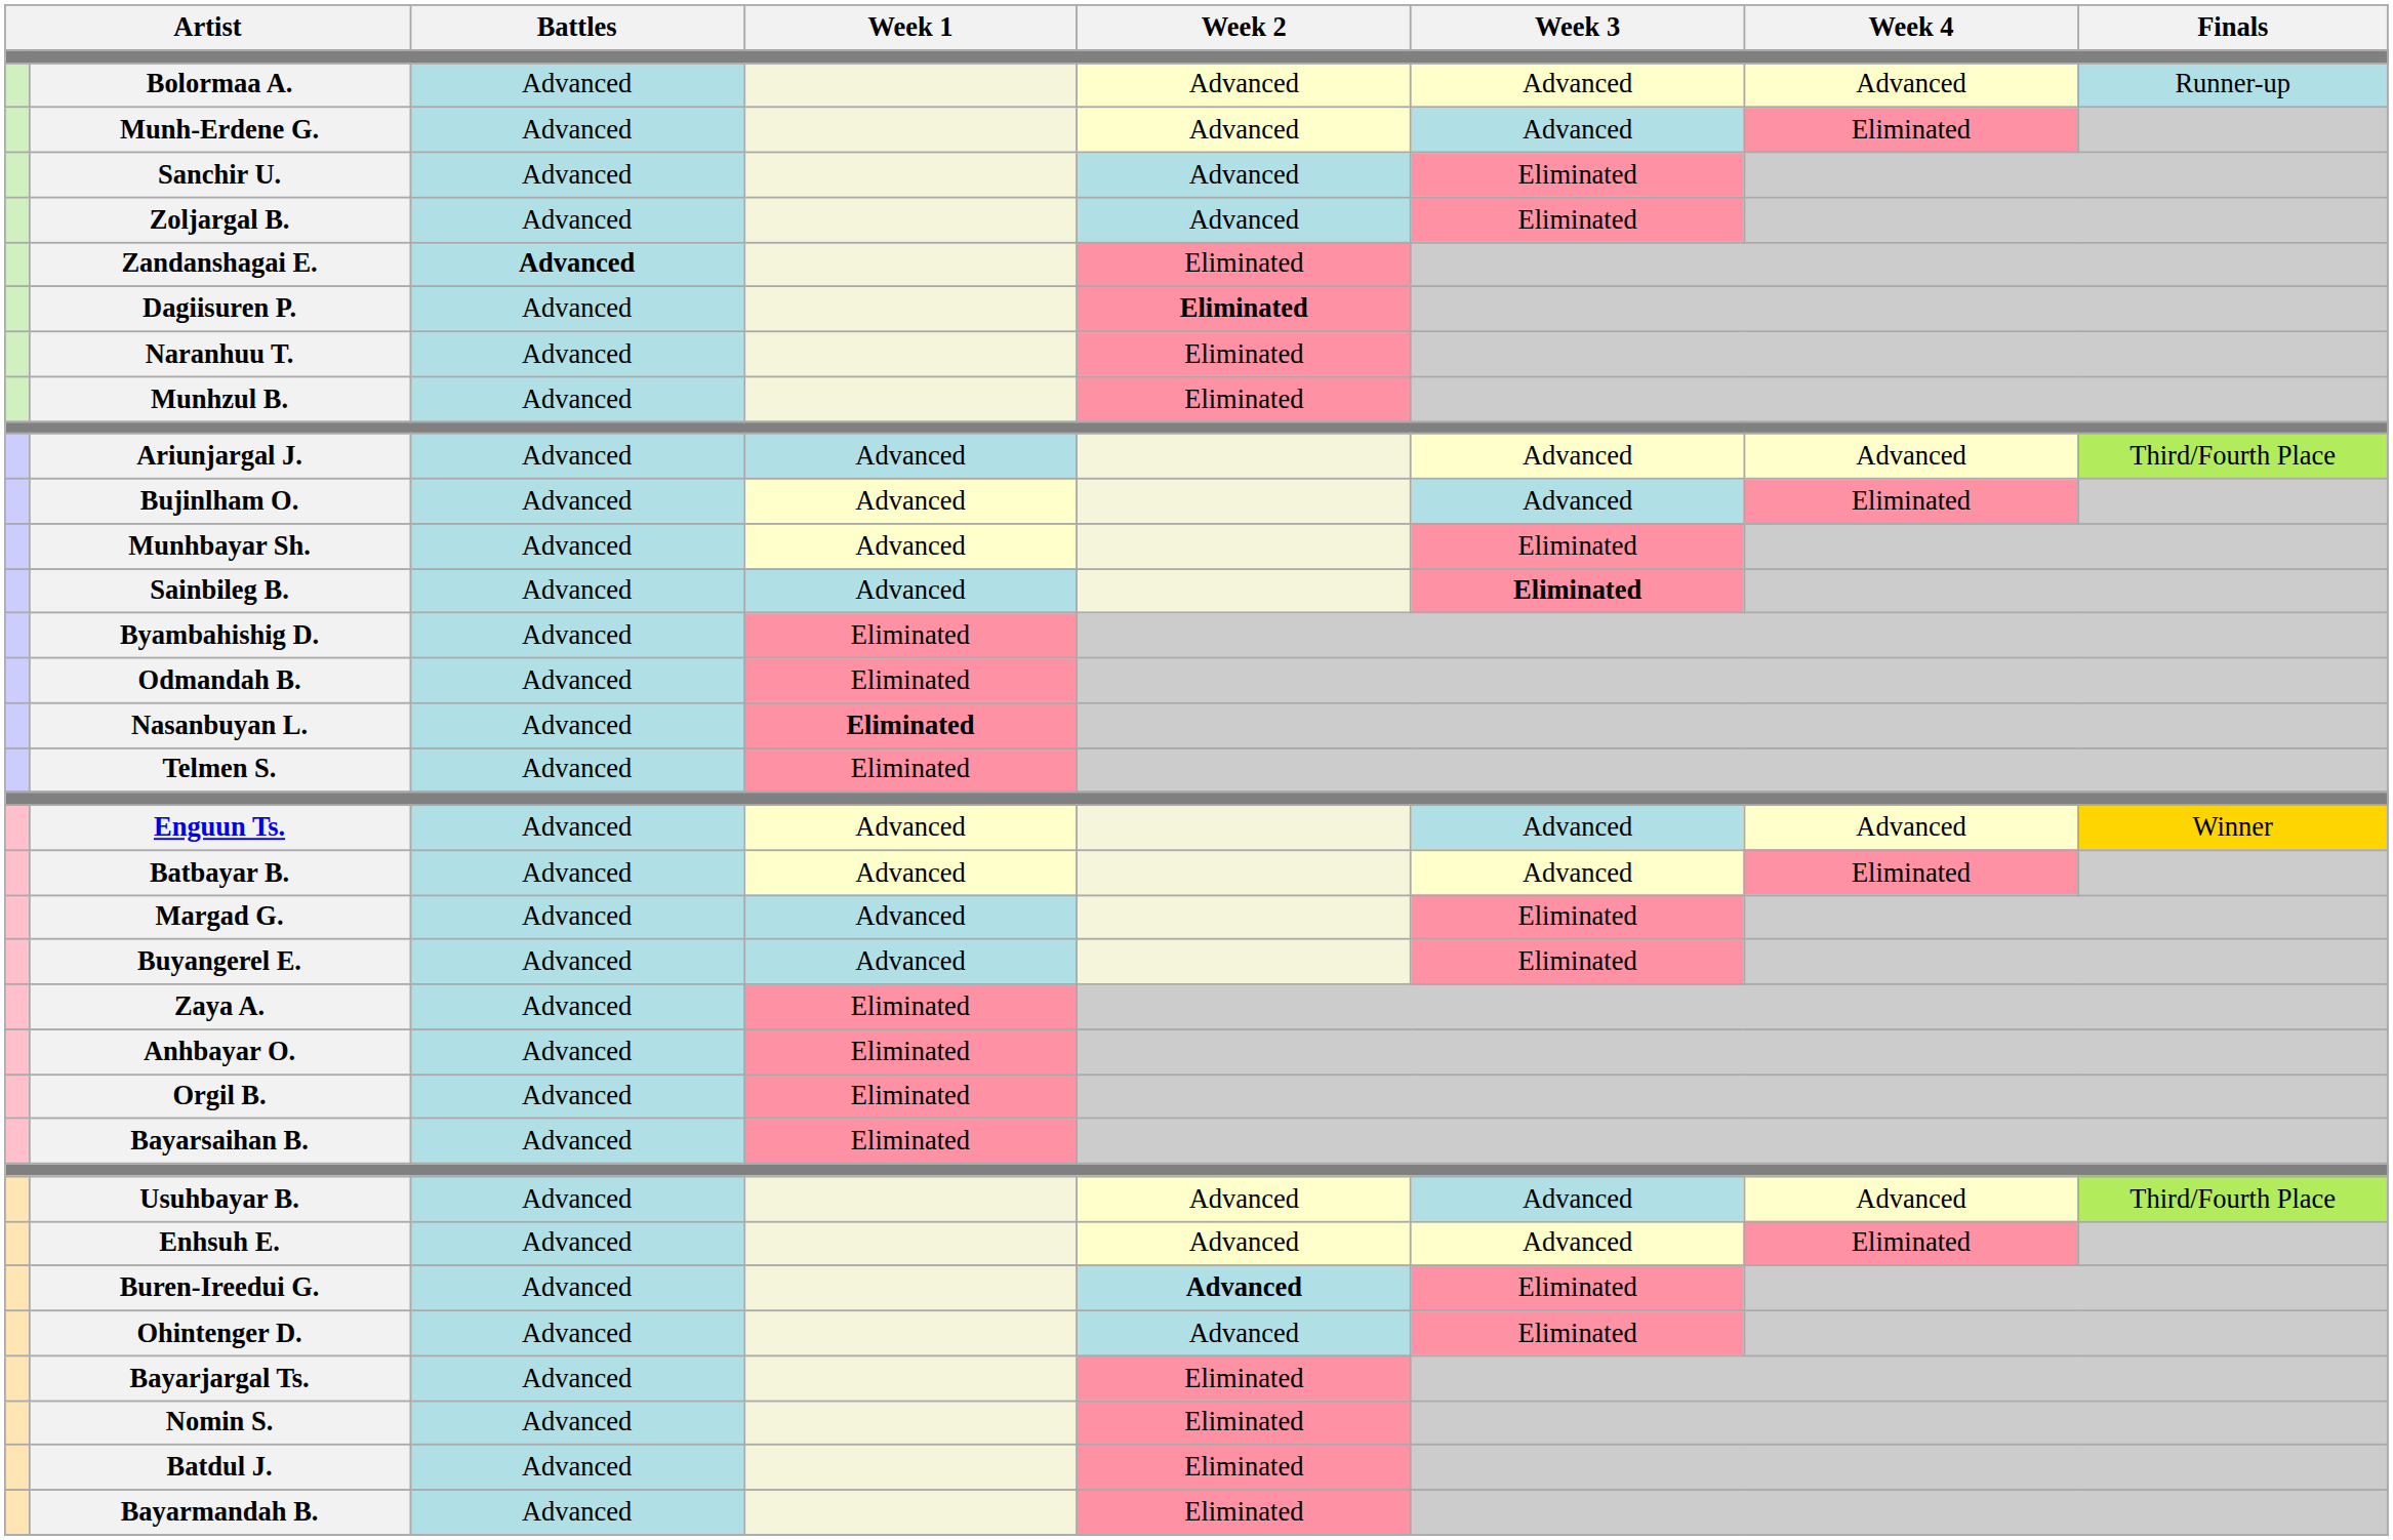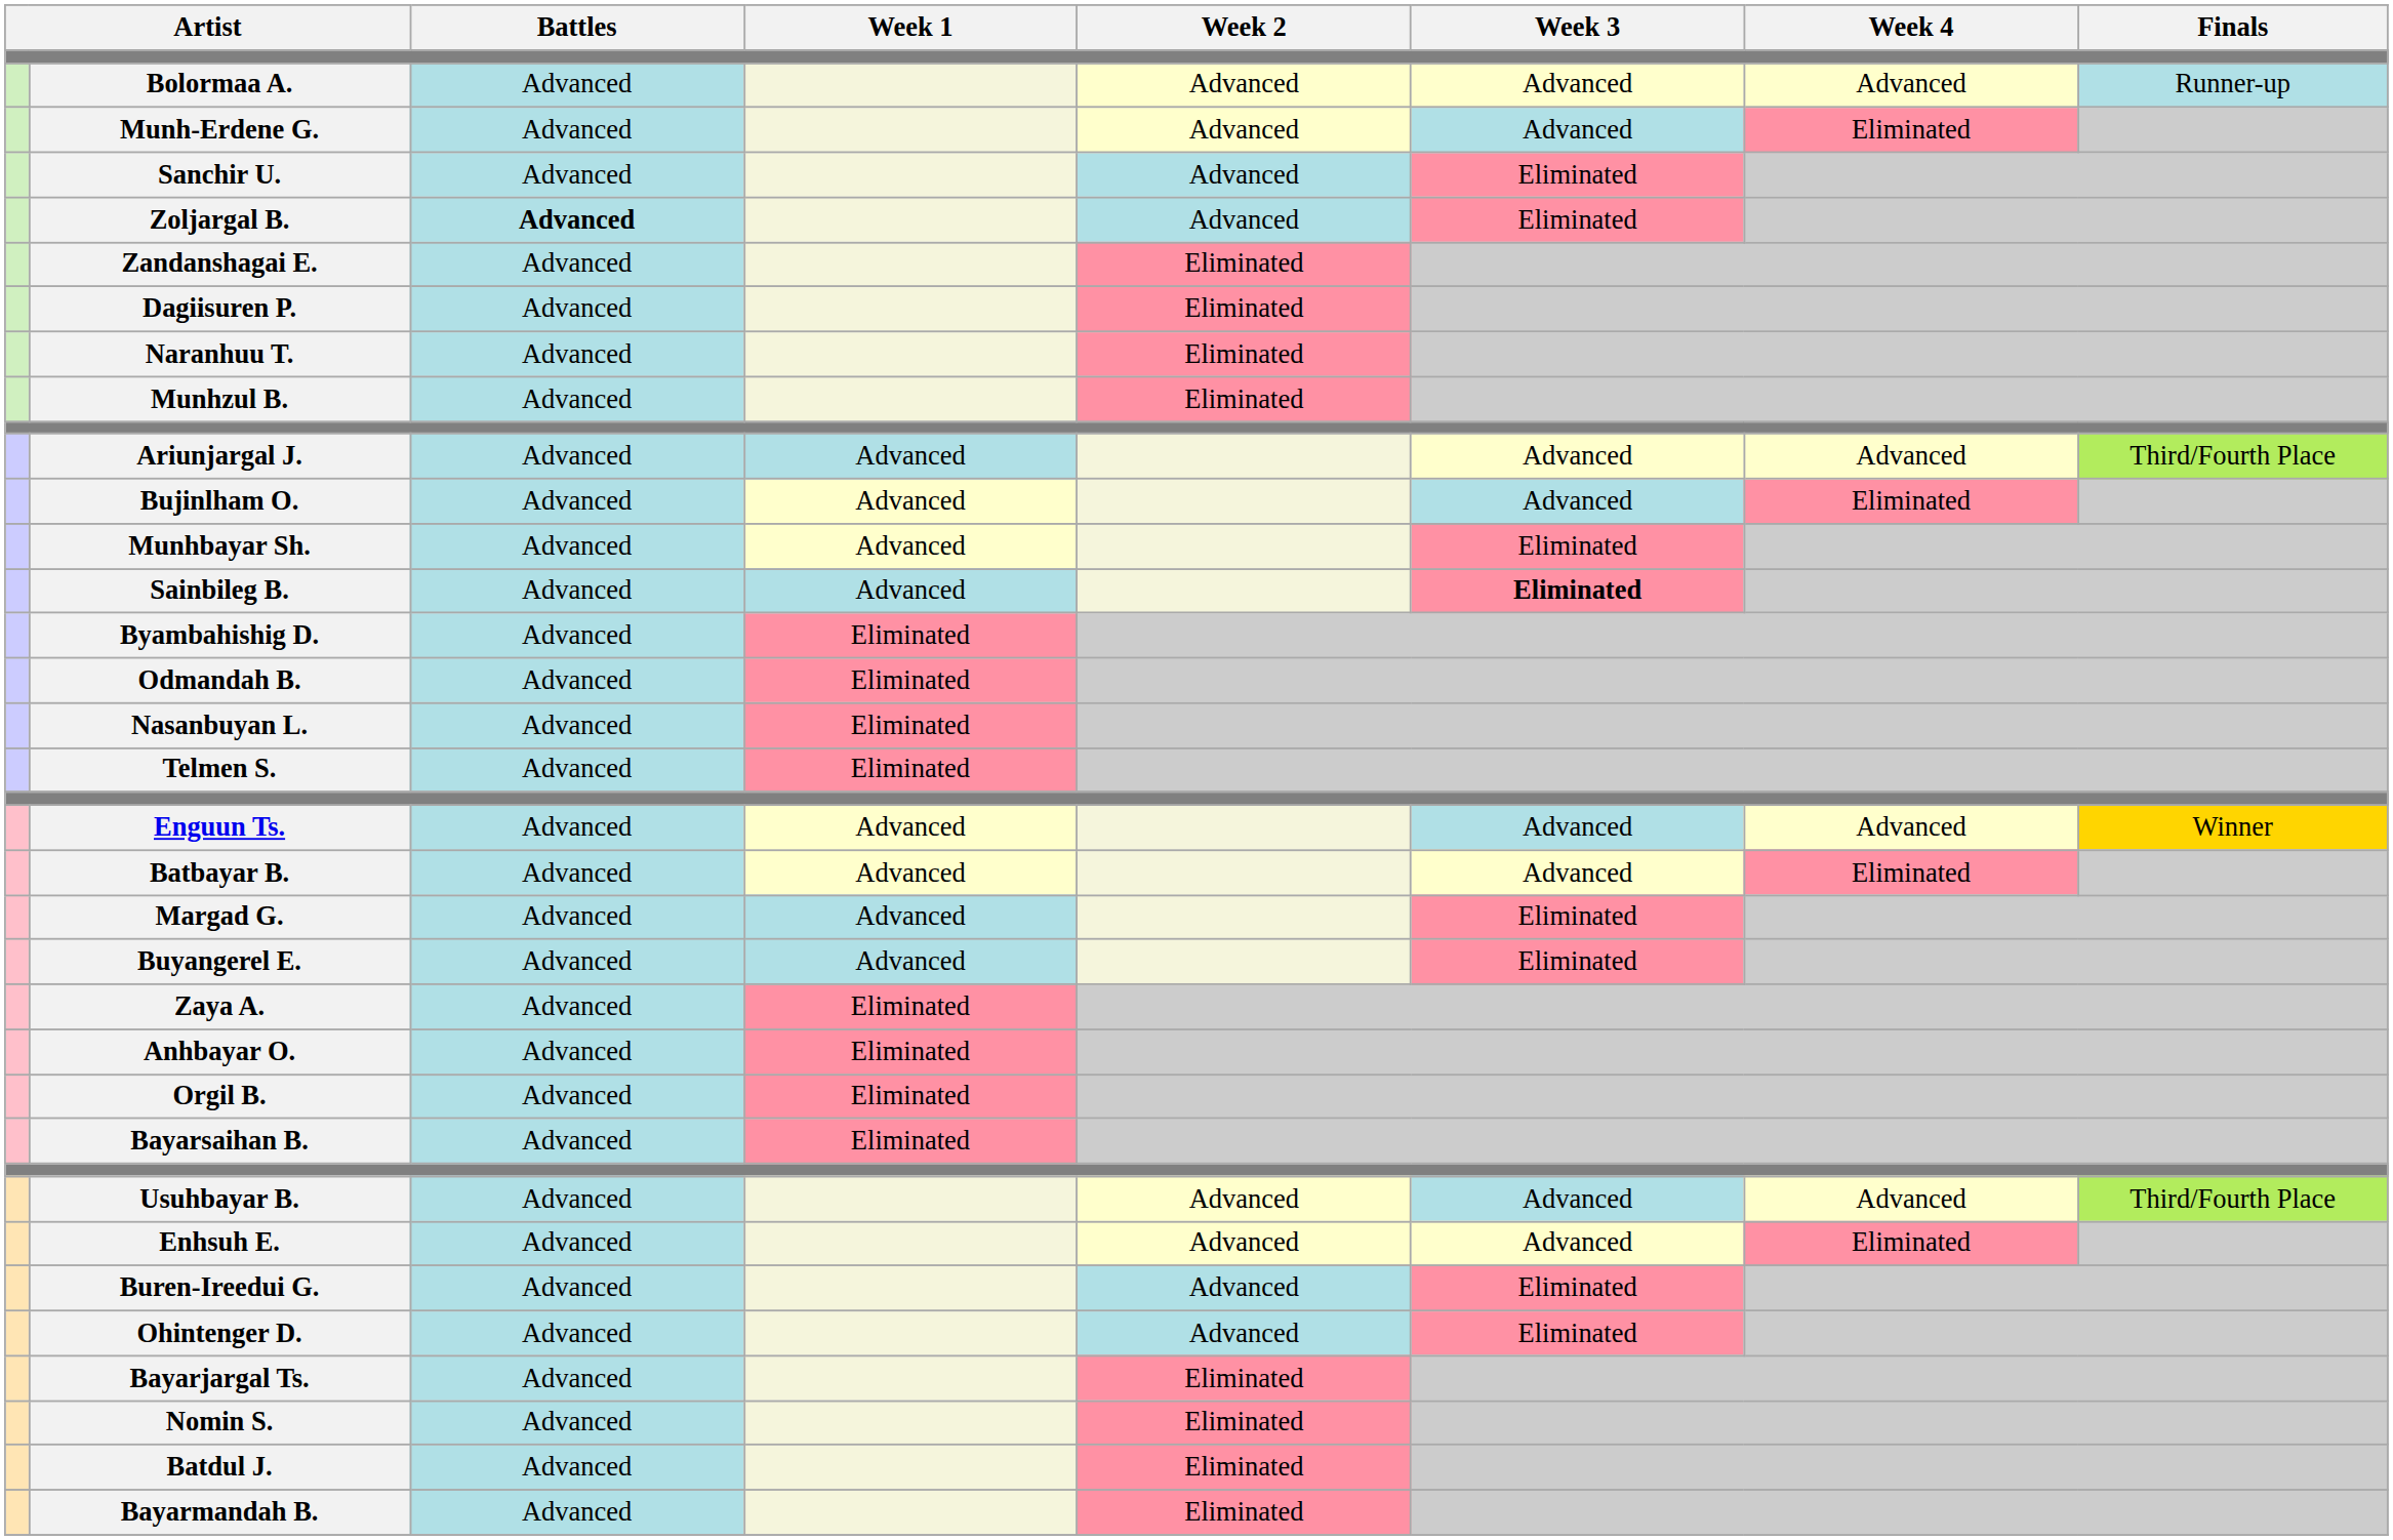Zoljargal B. | Battles: normal -> bold
Zandanshagai E. | Battles: bold -> normal
Dagiisuren P. | Week 2: bold -> normal
Nasanbuyan L. | Week 1: bold -> normal
Buren-Ireedui G. | Week 2: bold -> normal
